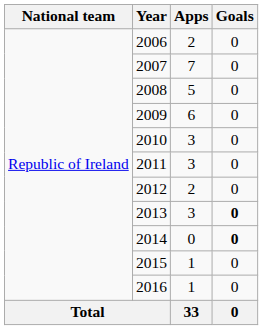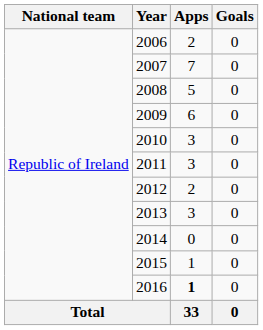2013 | Goals: bold -> normal
2014 | Goals: bold -> normal
2016 | Apps: normal -> bold
